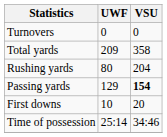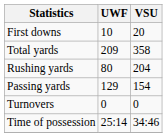rows swapped: First downs <-> Turnovers
Passing yards | VSU: bold -> normal
